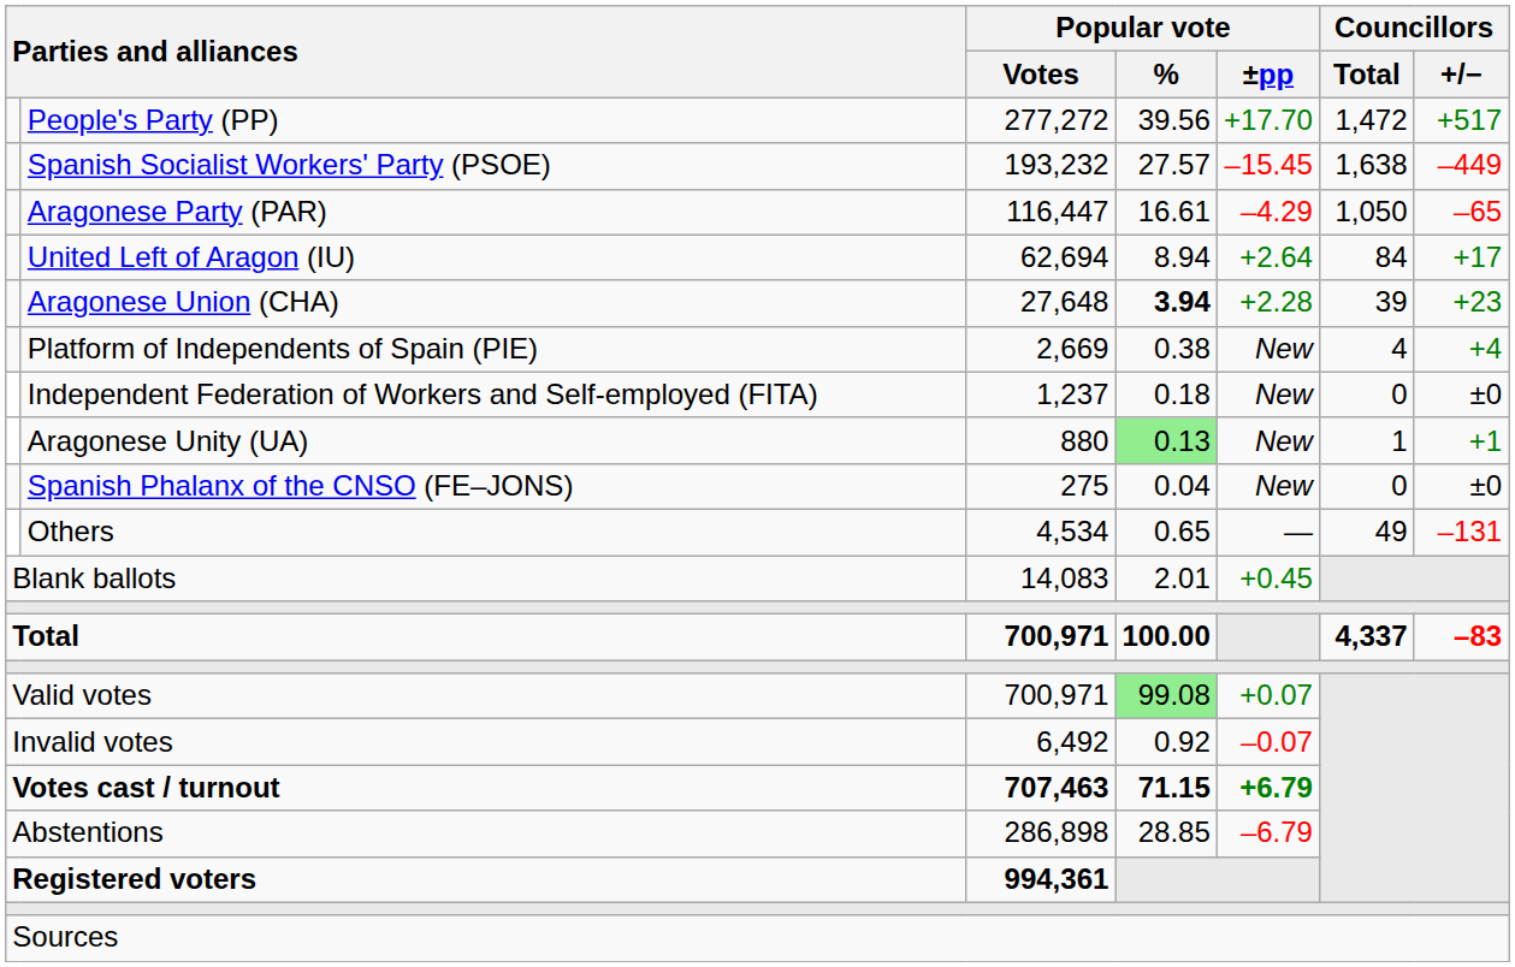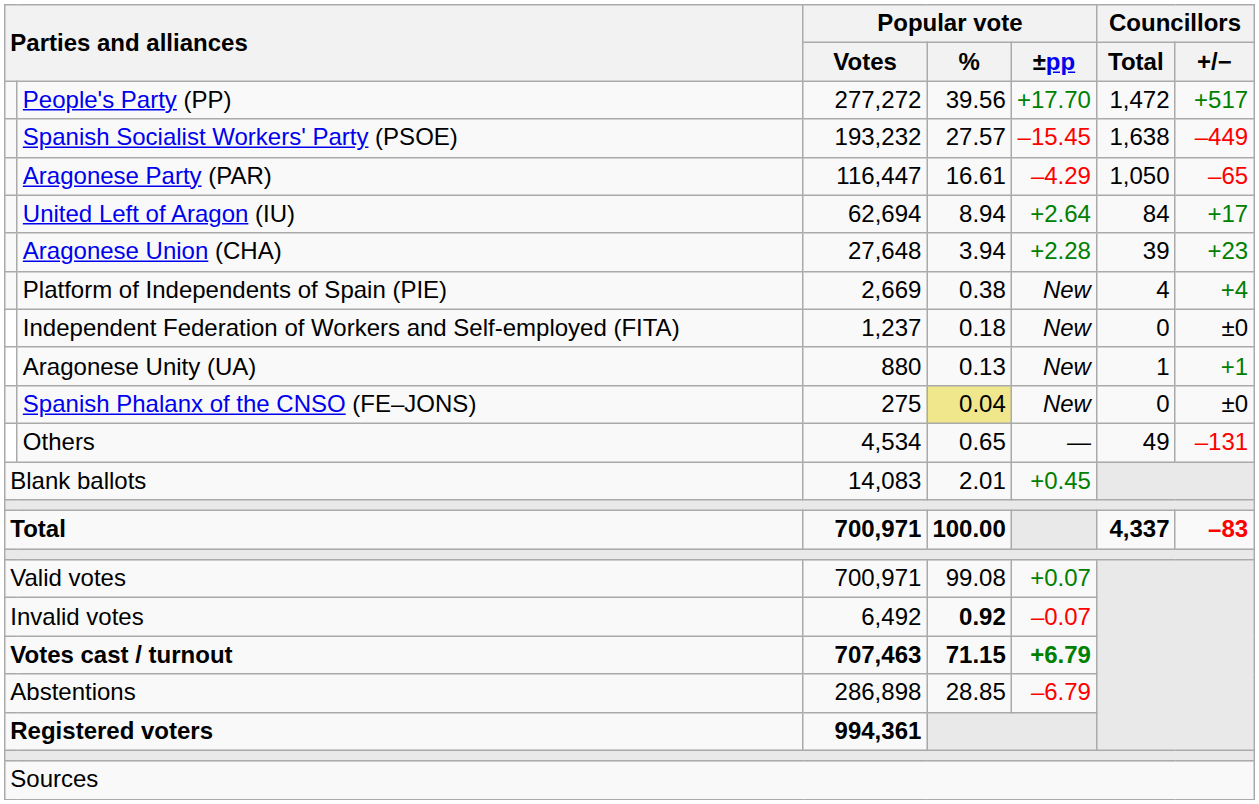Aragonese Union (CHA) | Popular vote / %: bold -> normal
Aragonese Unity (UA) | Popular vote / %: lightgreen background -> no background
Spanish Phalanx of the CNSO (FE–JONS) | Popular vote / %: no background -> khaki background
Valid votes | Popular vote / %: lightgreen background -> no background
Invalid votes | Popular vote / %: normal -> bold
